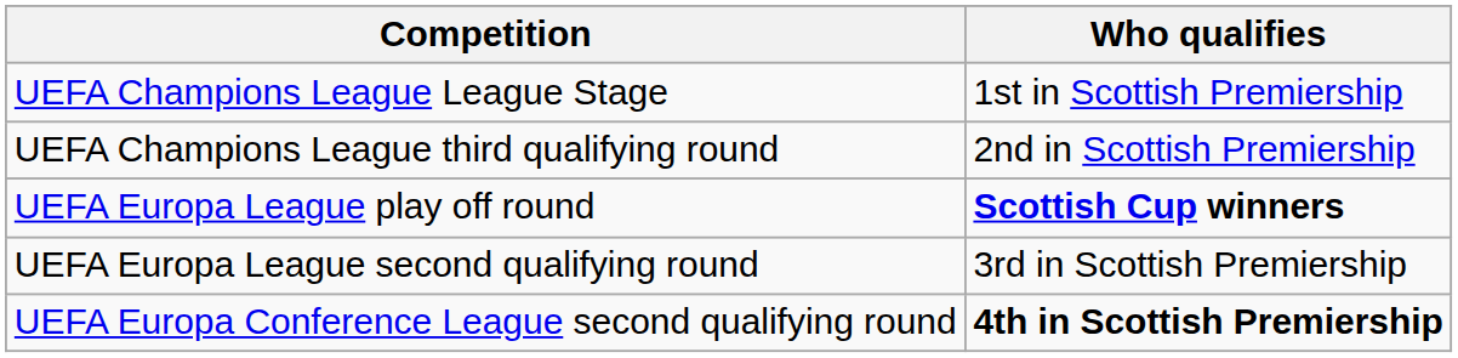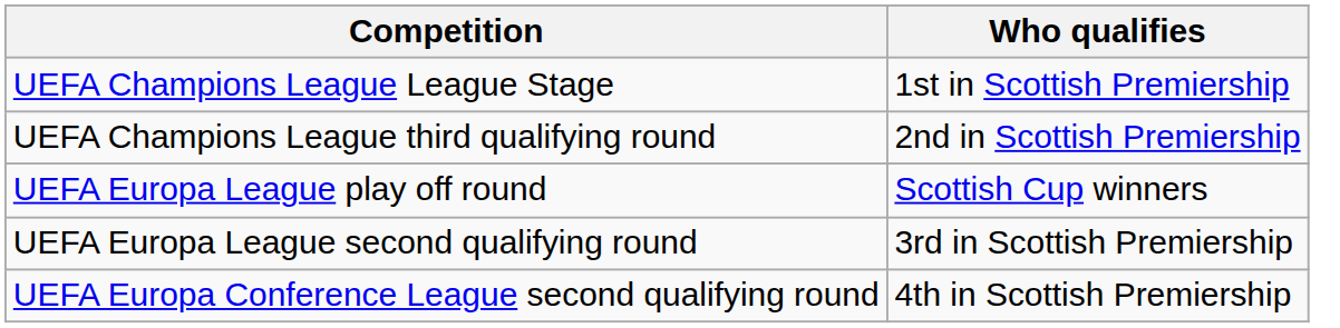UEFA Europa League play off round | Who qualifies: bold -> normal
UEFA Europa Conference League second qualifying round | Who qualifies: bold -> normal
